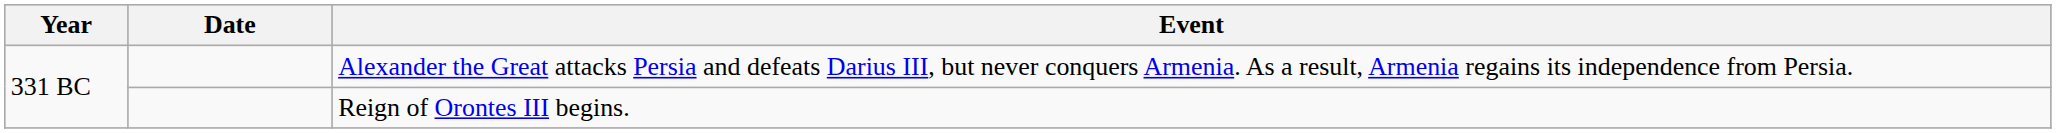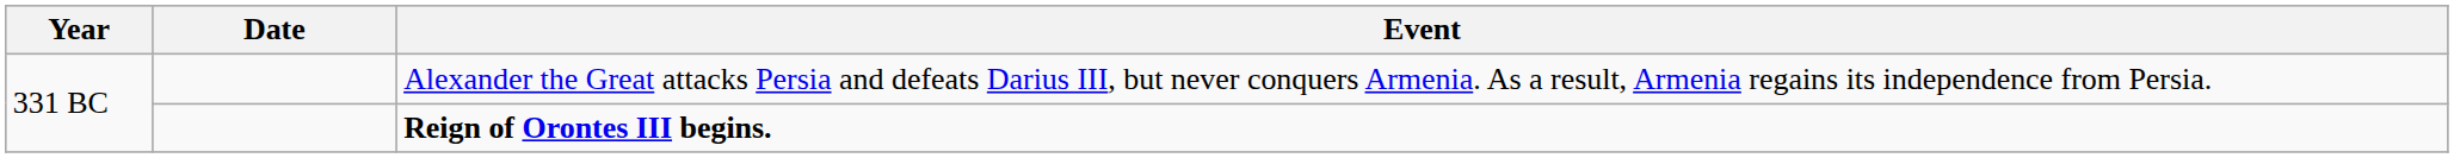Reign of Orontes III begins. | Event: normal -> bold
